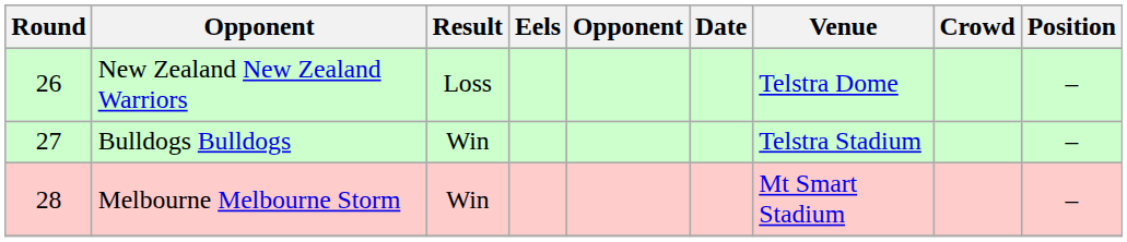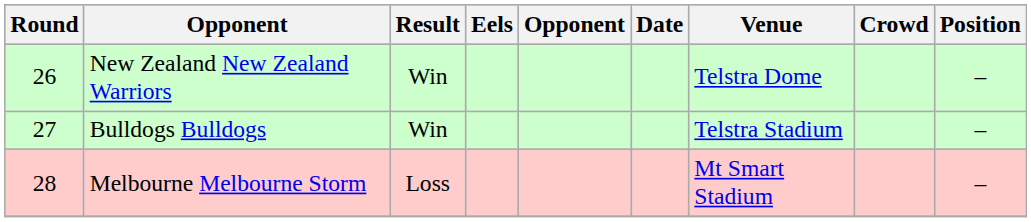New Zealand New Zealand Warriors | Result: Loss -> Win
Melbourne Melbourne Storm | Result: Win -> Loss
